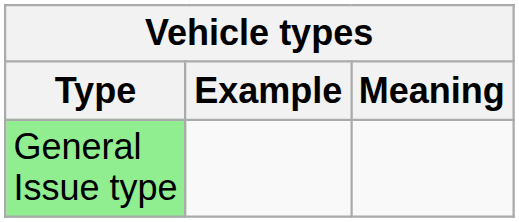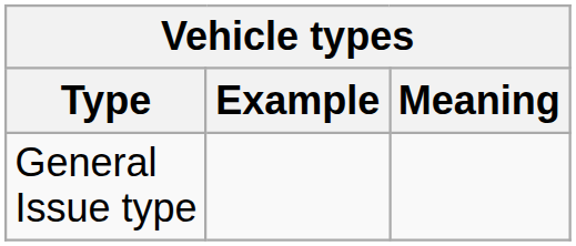General Issue type | Type: lightgreen background -> no background
